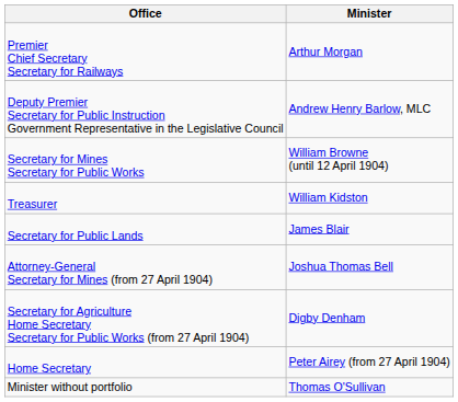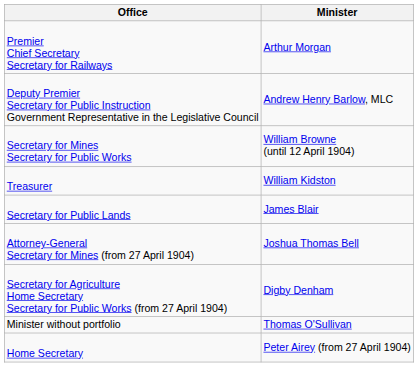rows swapped: Minister without portfolio <-> Home Secretary
